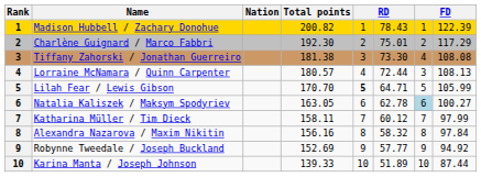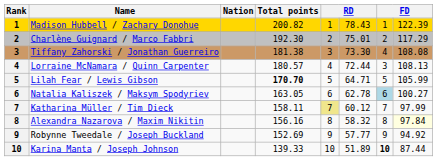Lilah Fear / Lewis Gibson | Total points: normal -> bold
Lilah Fear / Lewis Gibson | column 5: bold -> normal
Katharina Müller / Tim Dieck | column 5: no background -> khaki background
Alexandra Nazarova / Maxim Nikitin | column 8: no background -> lightyellow background
Karina Manta / Joseph Johnson | column 7: normal -> bold
